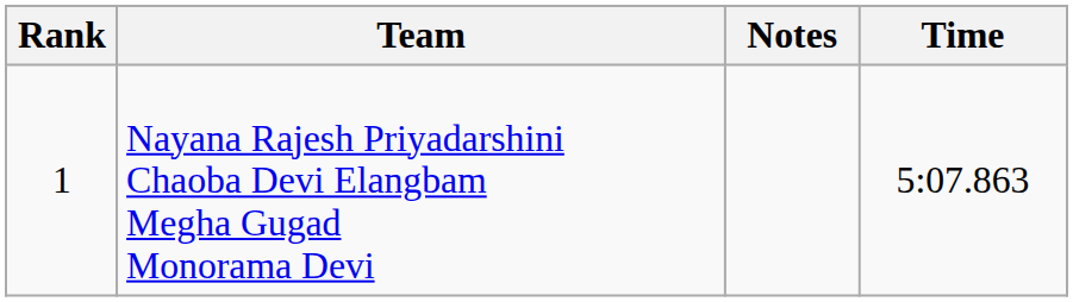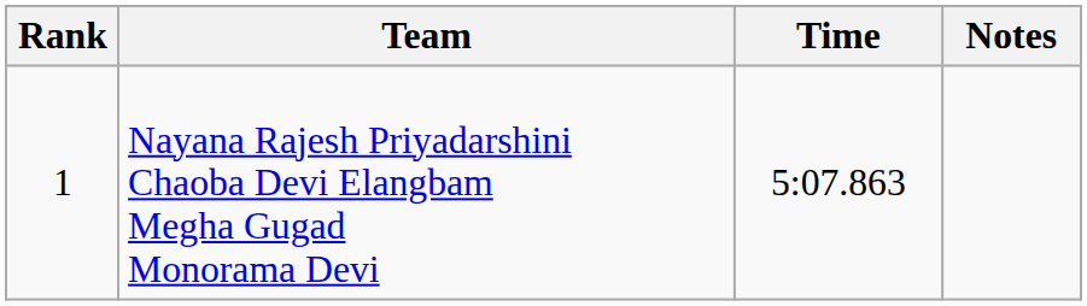columns swapped: Time <-> Notes
